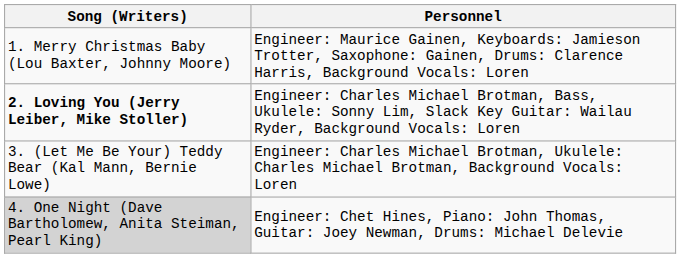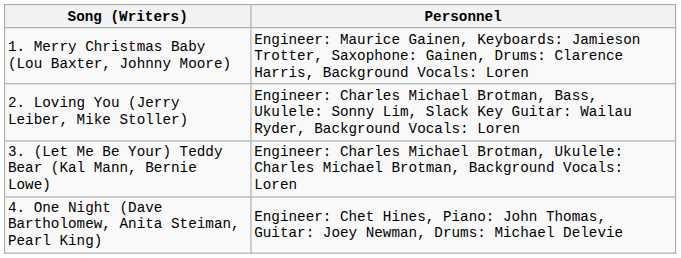2. Loving You (Jerry Leiber, Mike Stoller) | Song (Writers): bold -> normal
4. One Night (Dave Bartholomew, Anita Steiman, Pearl King) | Song (Writers): lightgrey background -> no background
